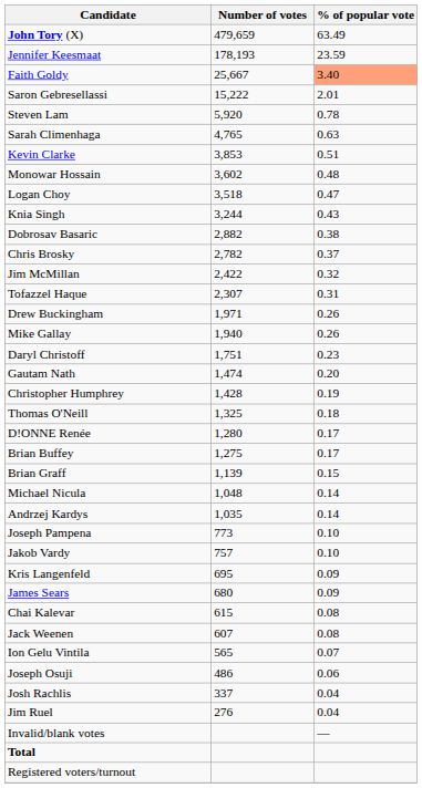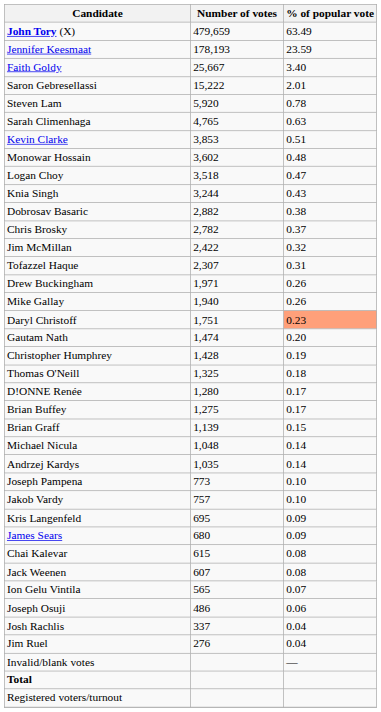Faith Goldy | % of popular vote: lightsalmon background -> no background
Daryl Christoff | % of popular vote: no background -> lightsalmon background
